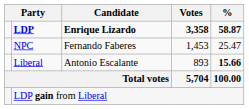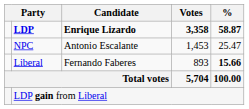NPC | Candidate: Fernando Faberes -> Antonio Escalante
Liberal | Candidate: Antonio Escalante -> Fernando Faberes
